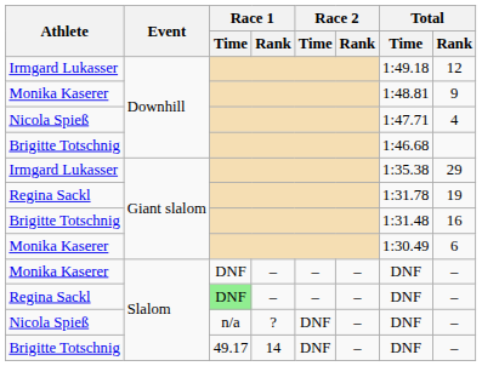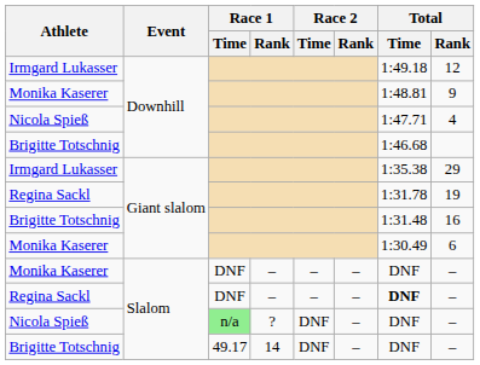Regina Sackl / Slalom | Race 1 / Time: lightgreen background -> no background
Regina Sackl / Slalom | Total / Time: normal -> bold
Nicola Spieß / Slalom | Race 1 / Time: no background -> lightgreen background
